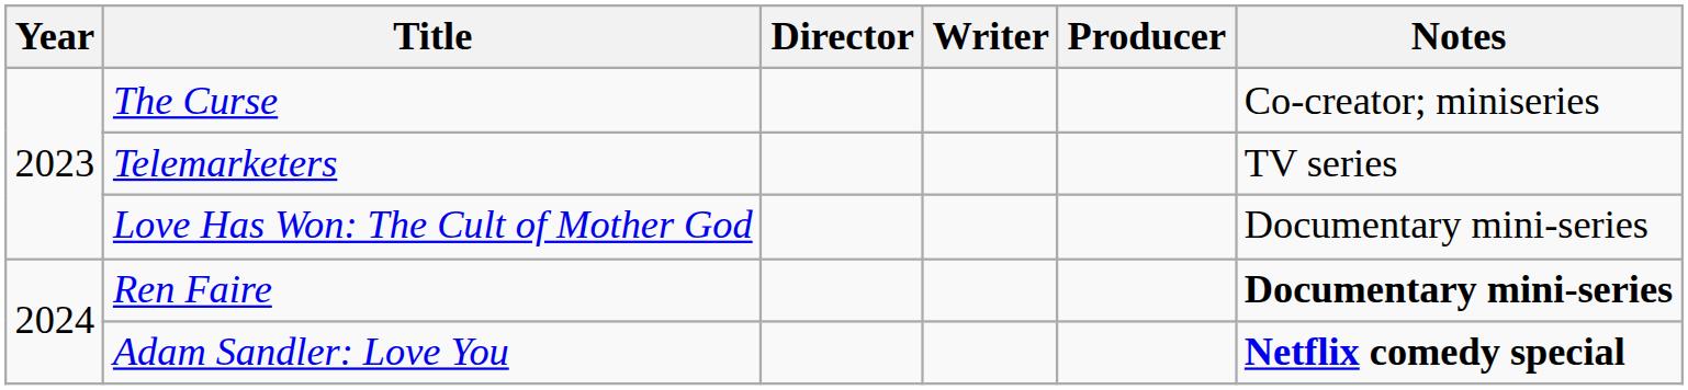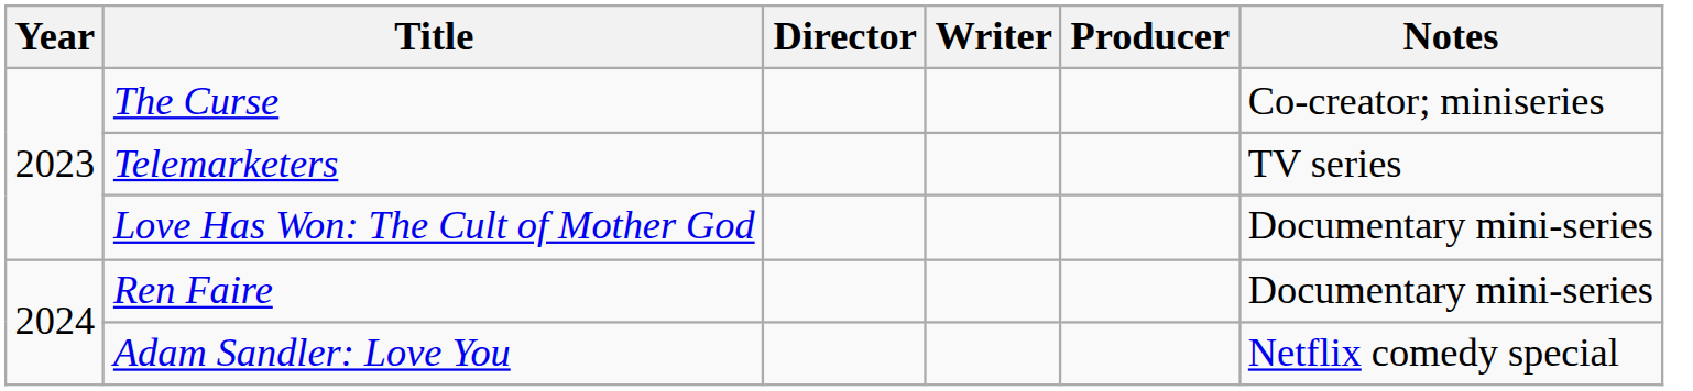Ren Faire | Notes: bold -> normal
Adam Sandler: Love You | Notes: bold -> normal
